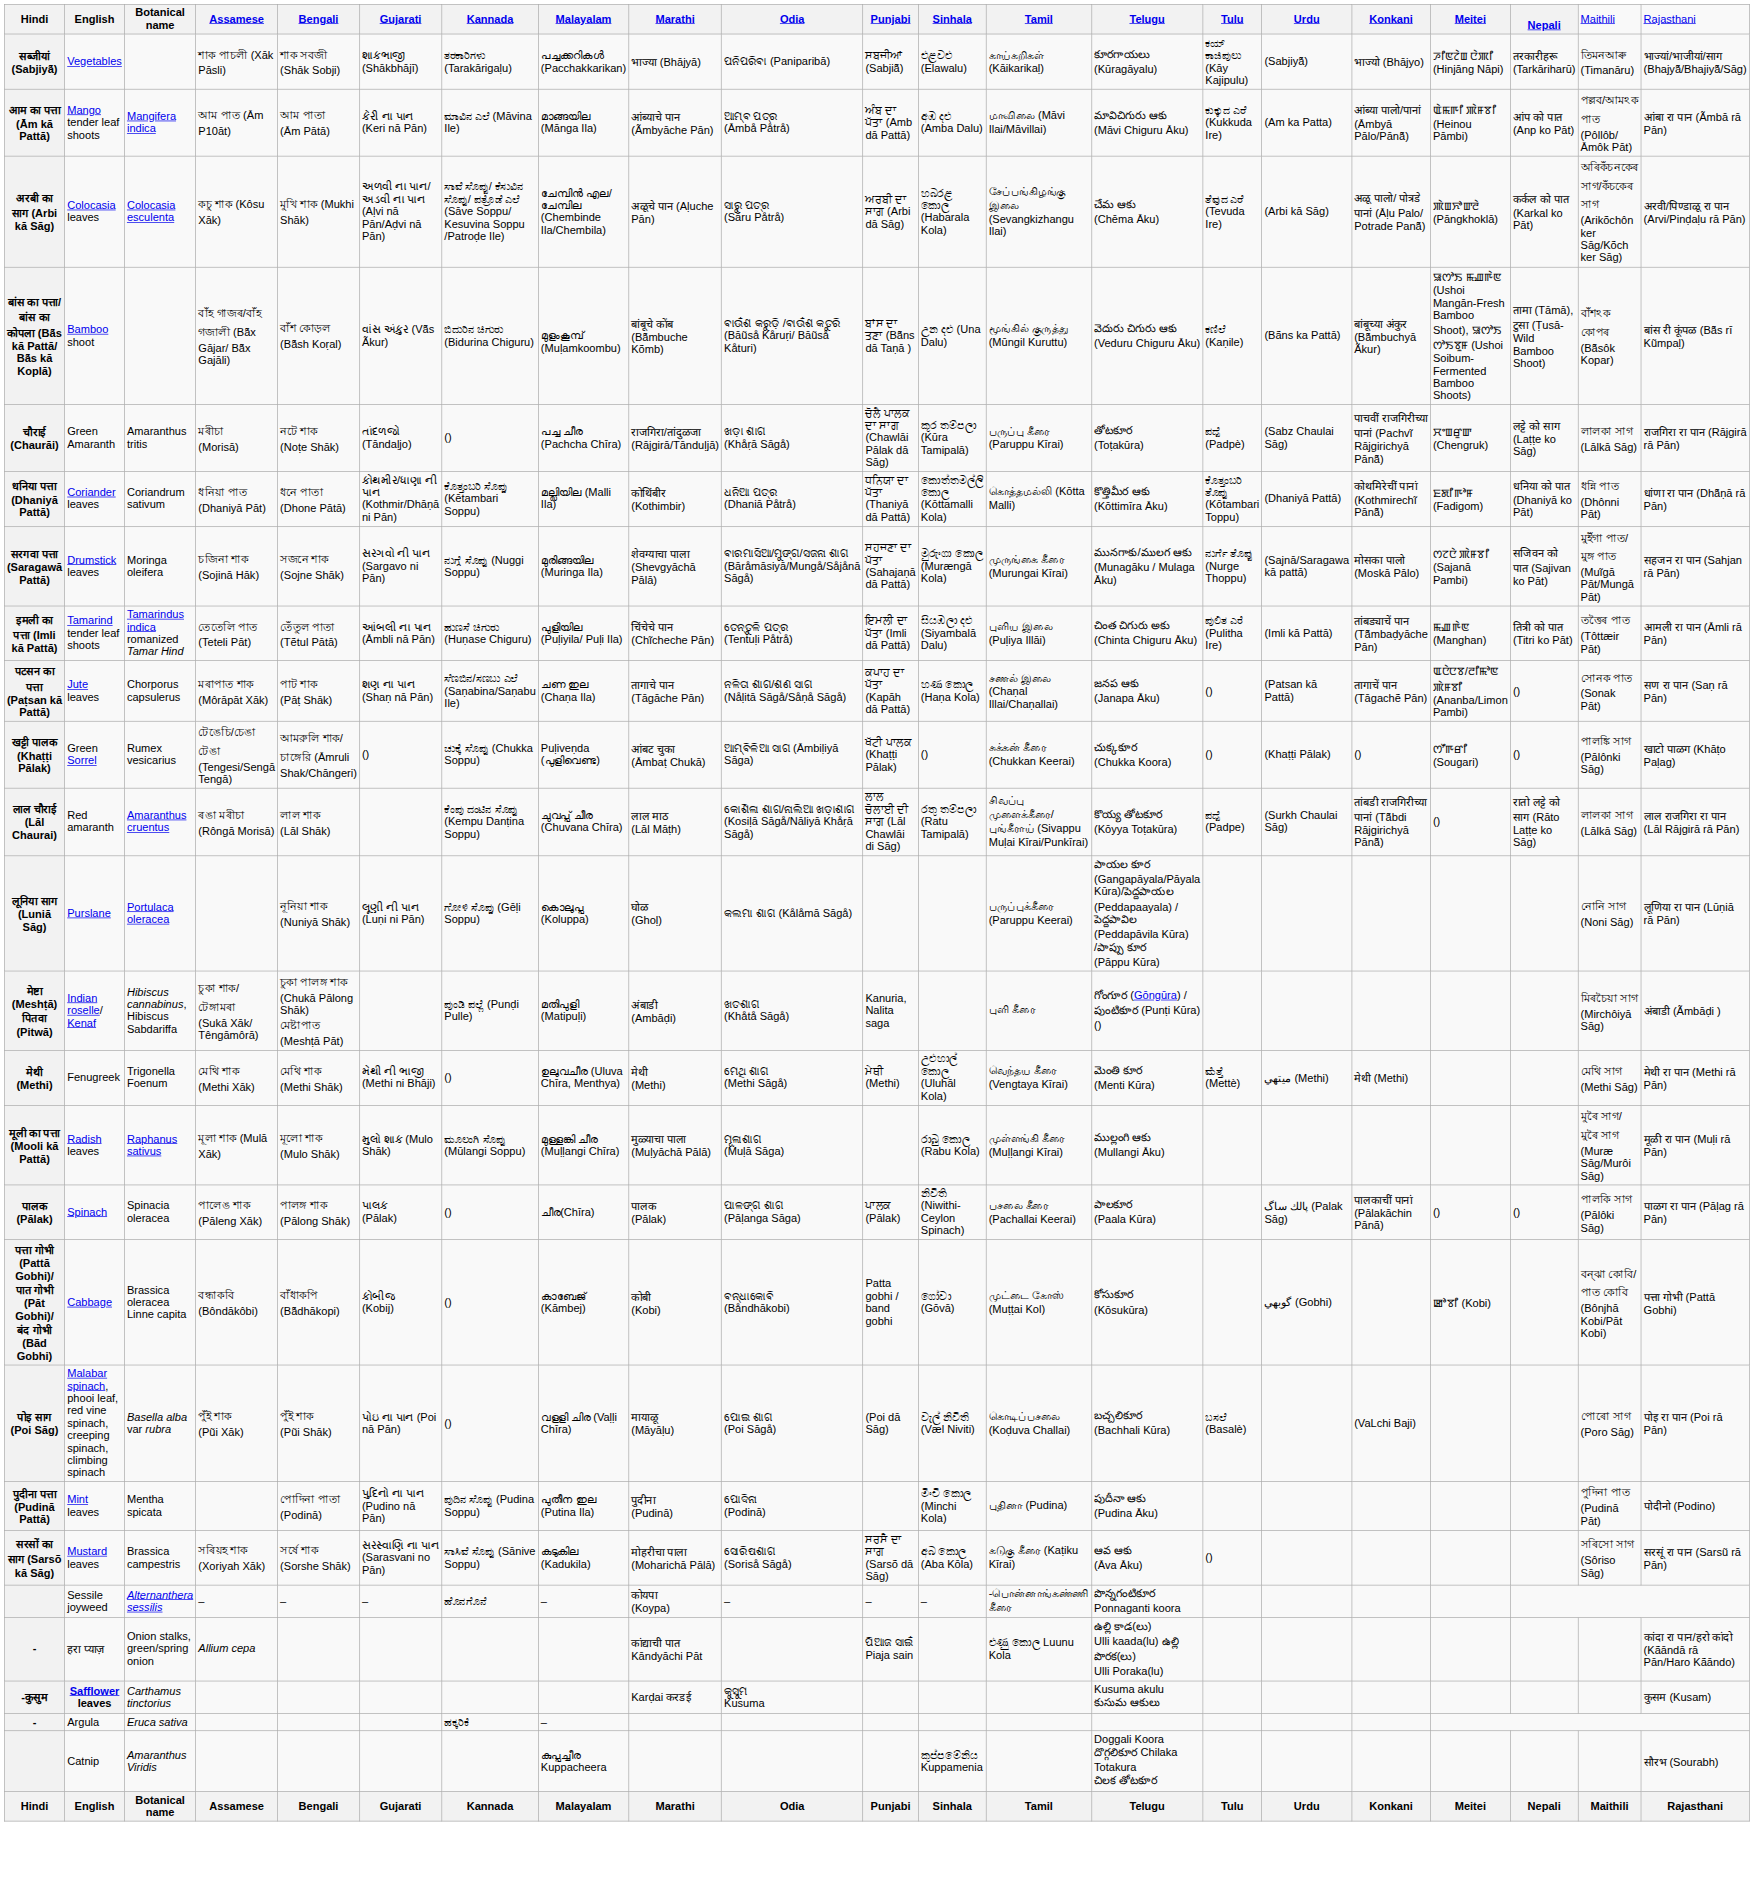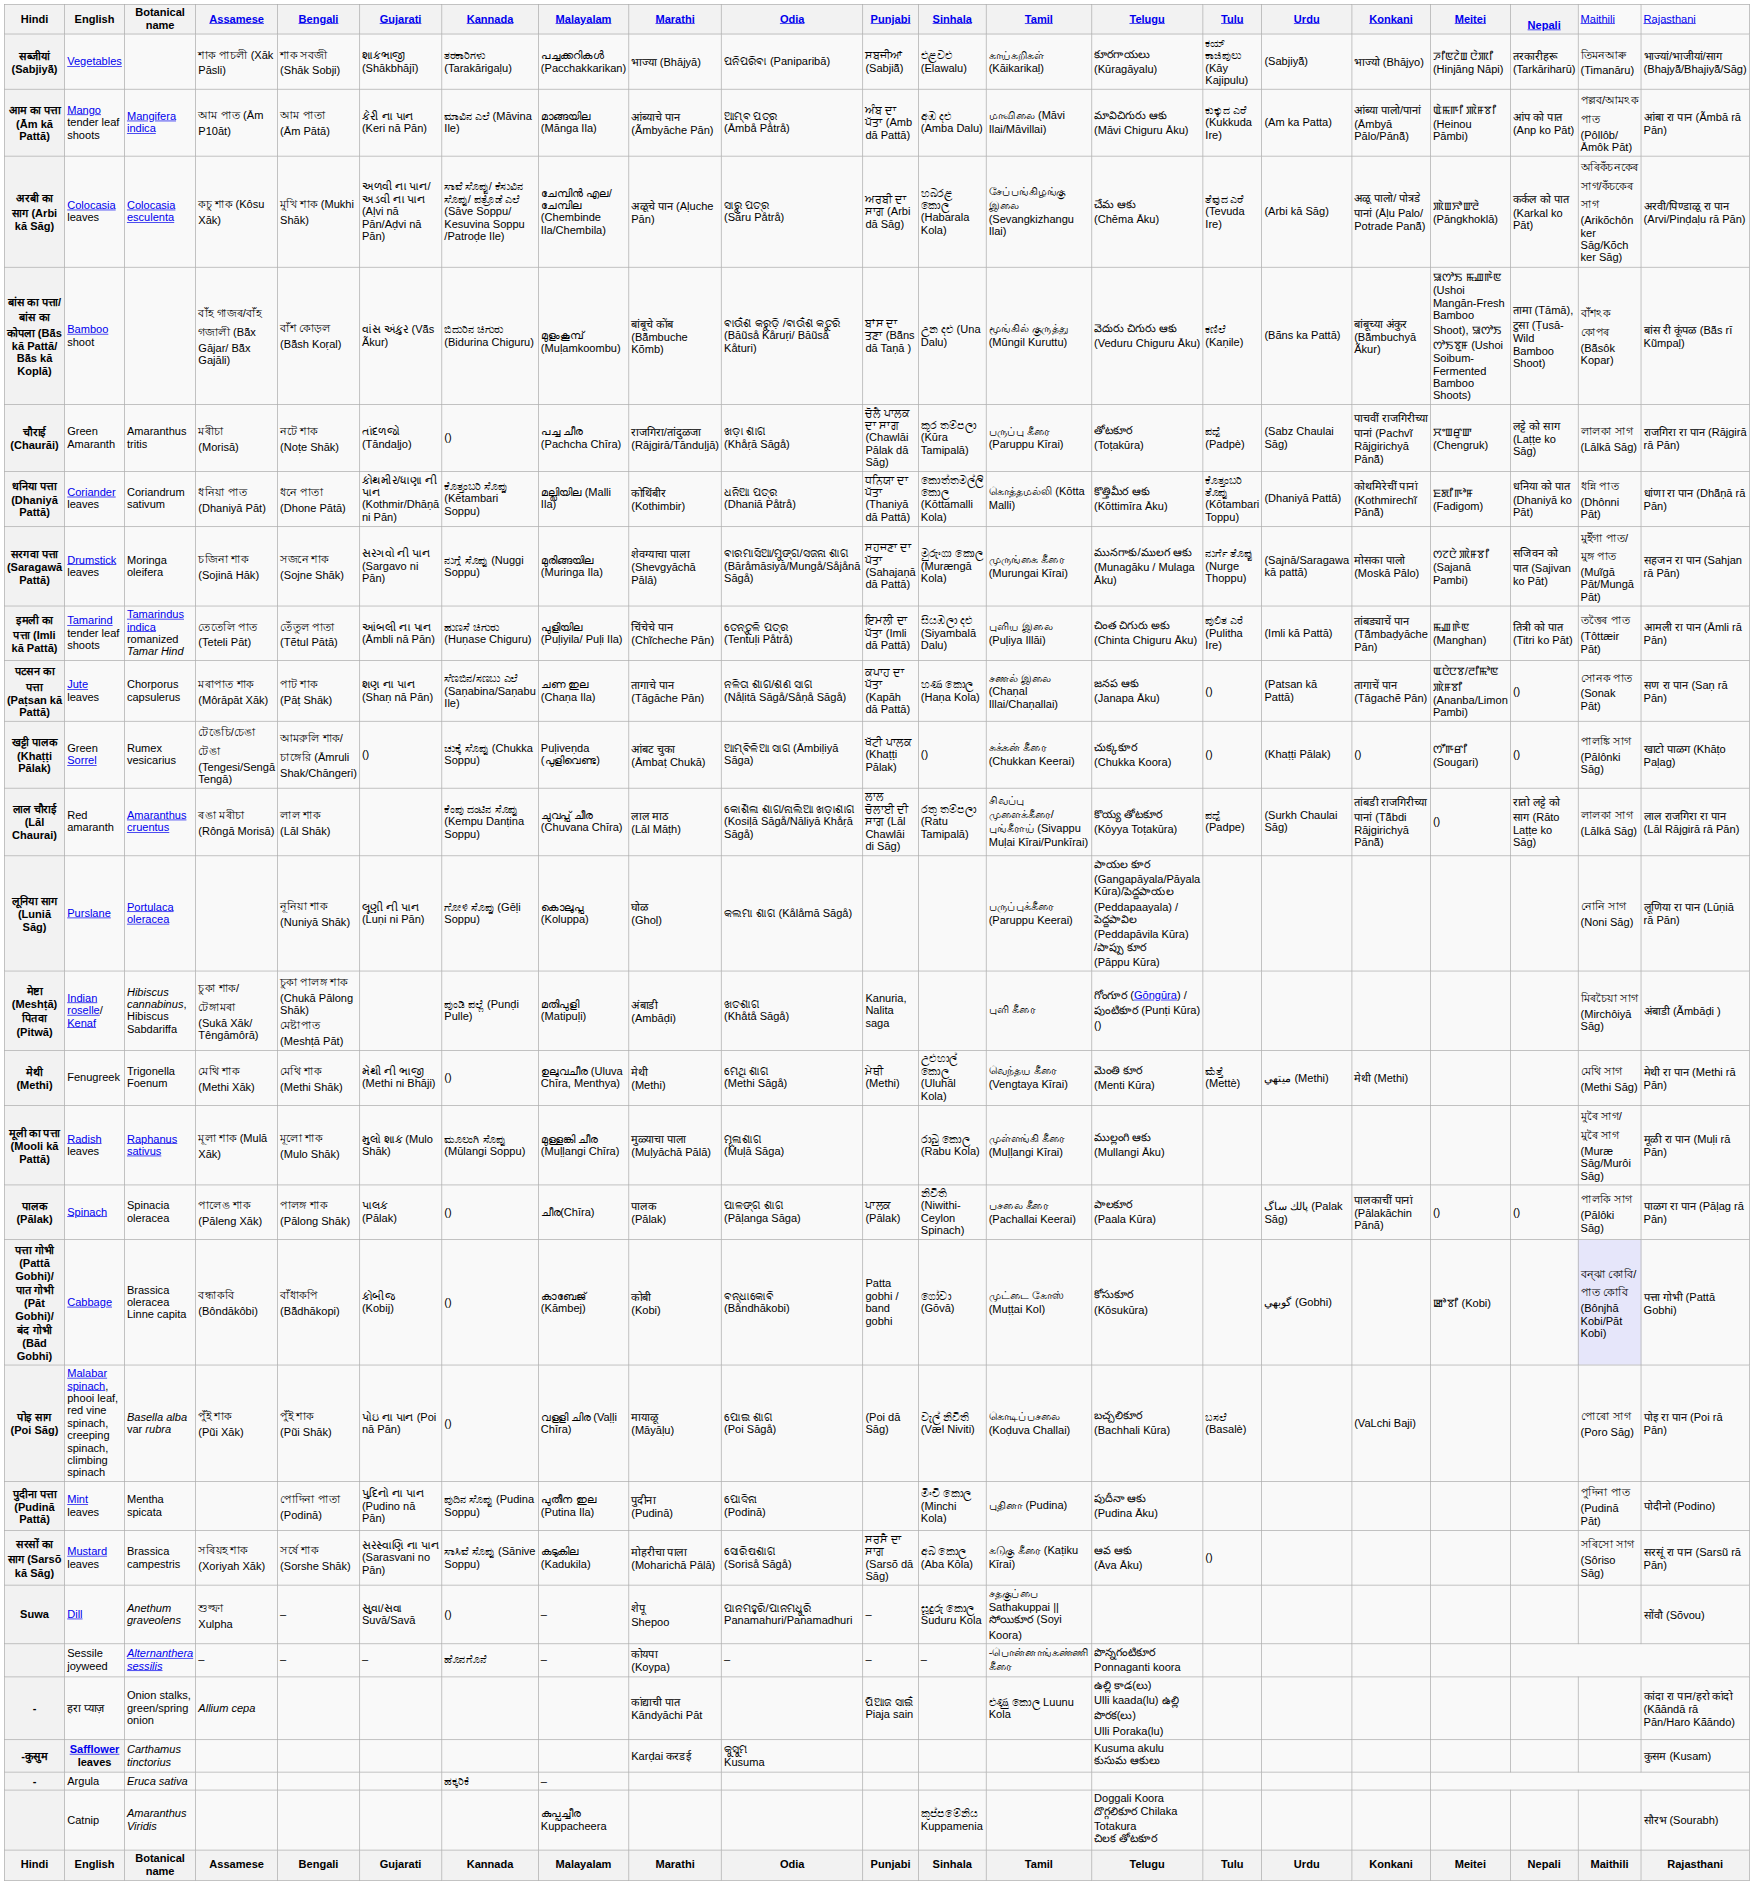Cabbage | column 20: no background -> lavender background
+ row: Suwa | Dill | Anethum graveolens | শুল্ফা Xulpha | – | સુવા/સવા Suvā/Savā | () | – | शेपू Shepoo | ପାନମହୁରି/ପାନମଧୁରି Panamahuri/Panamadhuri | – | සූදුරු කොල Suduru Kola | சதகுப்பை Sathakuppai || సోయికూర (Soyi Koora) | सोंवौ (Sõvou)
